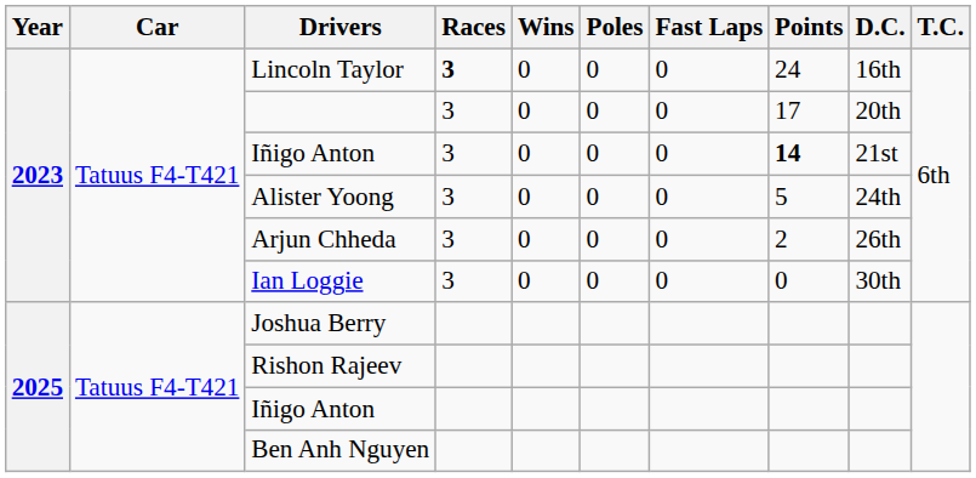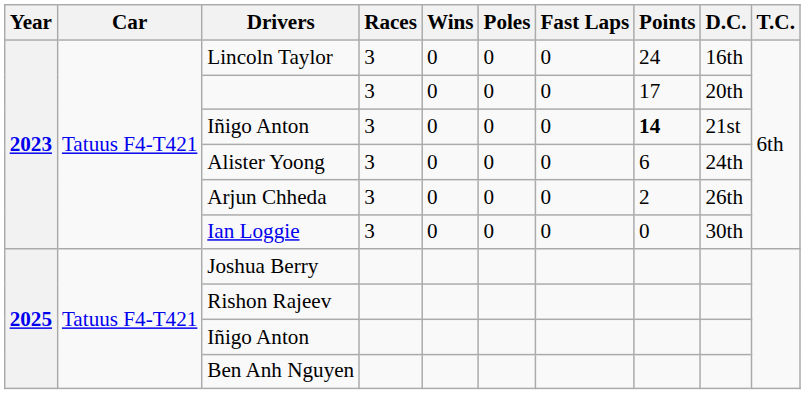Lincoln Taylor | Races: bold -> normal
Alister Yoong | Points: 5 -> 6
